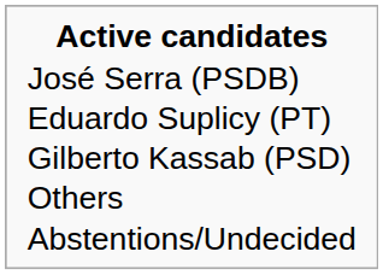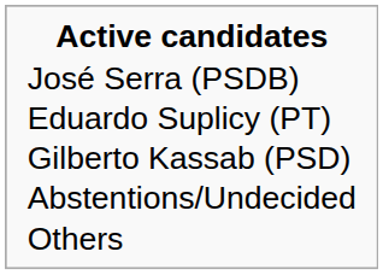row 5 | column 1: Others -> Abstentions/Undecided
row 6 | column 1: Abstentions/Undecided -> Others
